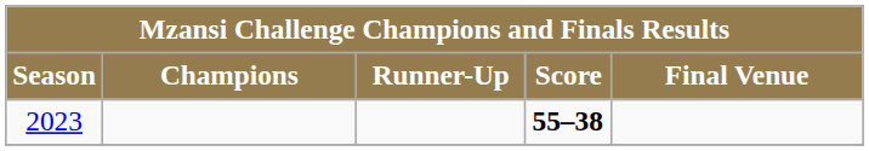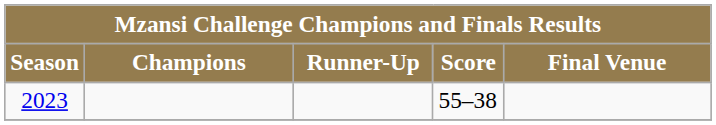2023 | Score: bold -> normal
